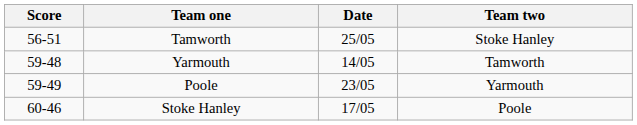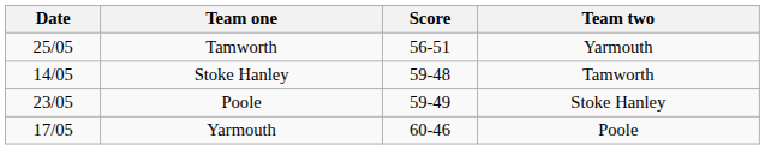columns swapped: Date <-> Score
row 2 | Team two: Stoke Hanley -> Yarmouth
row 3 | Team one: Yarmouth -> Stoke Hanley
row 4 | Team two: Yarmouth -> Stoke Hanley
row 5 | Team one: Stoke Hanley -> Yarmouth
